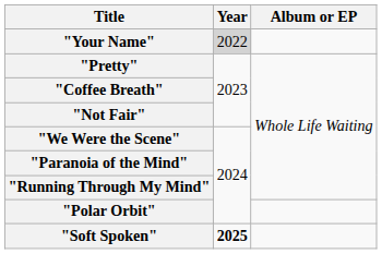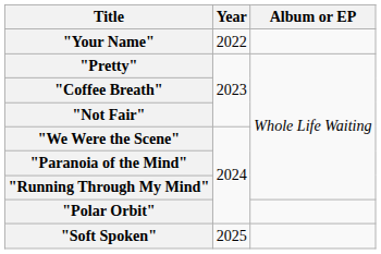"Your Name" | Year: lightgrey background -> no background
"Soft Spoken" | Year: bold -> normal
